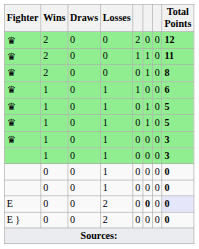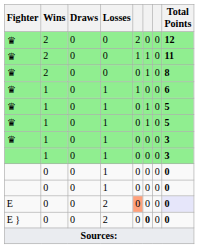E | column 5: no background -> lightsalmon background
E | column 6: bold -> normal
E } | column 6: normal -> bold
